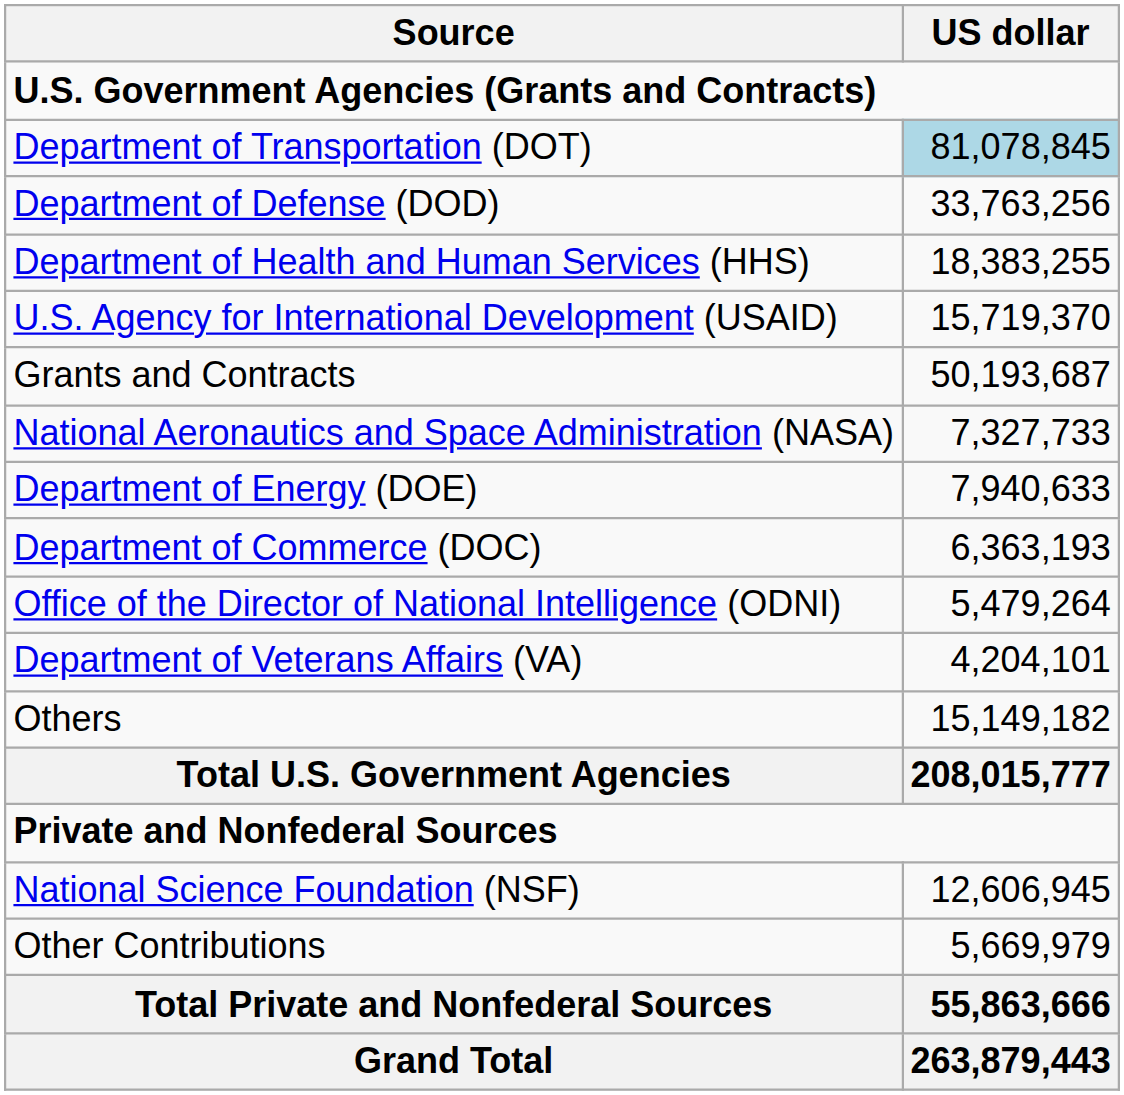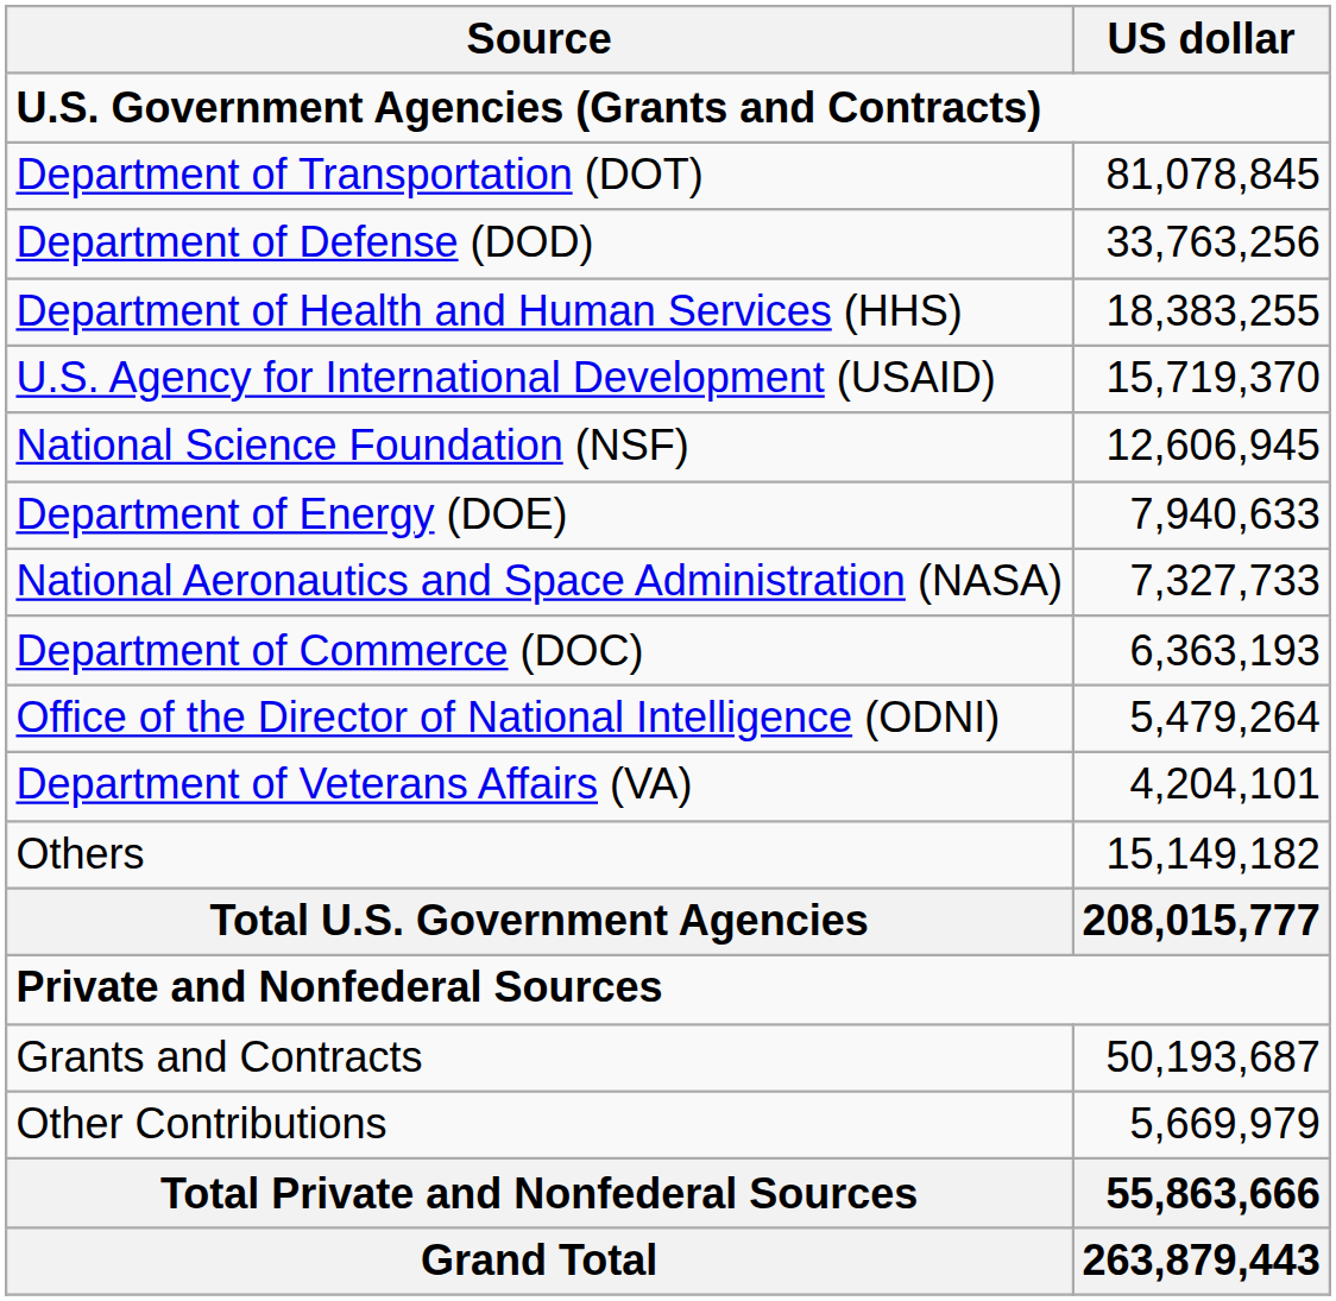Department of Transportation (DOT) | US dollar: lightblue background -> no background
rows swapped: National Science Foundation (NSF) <-> Grants and Contracts
rows swapped: Department of Energy (DOE) <-> National Aeronautics and Space Administration (NASA)
